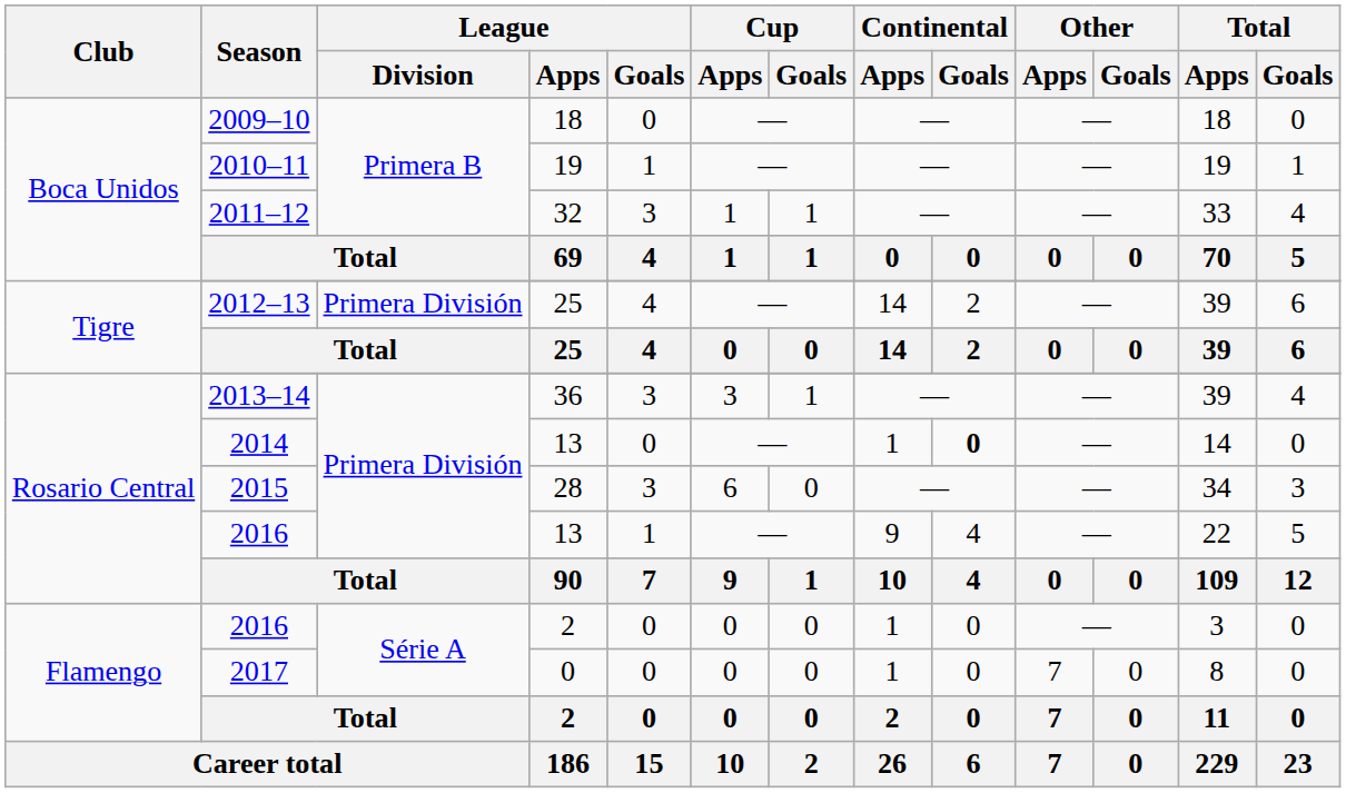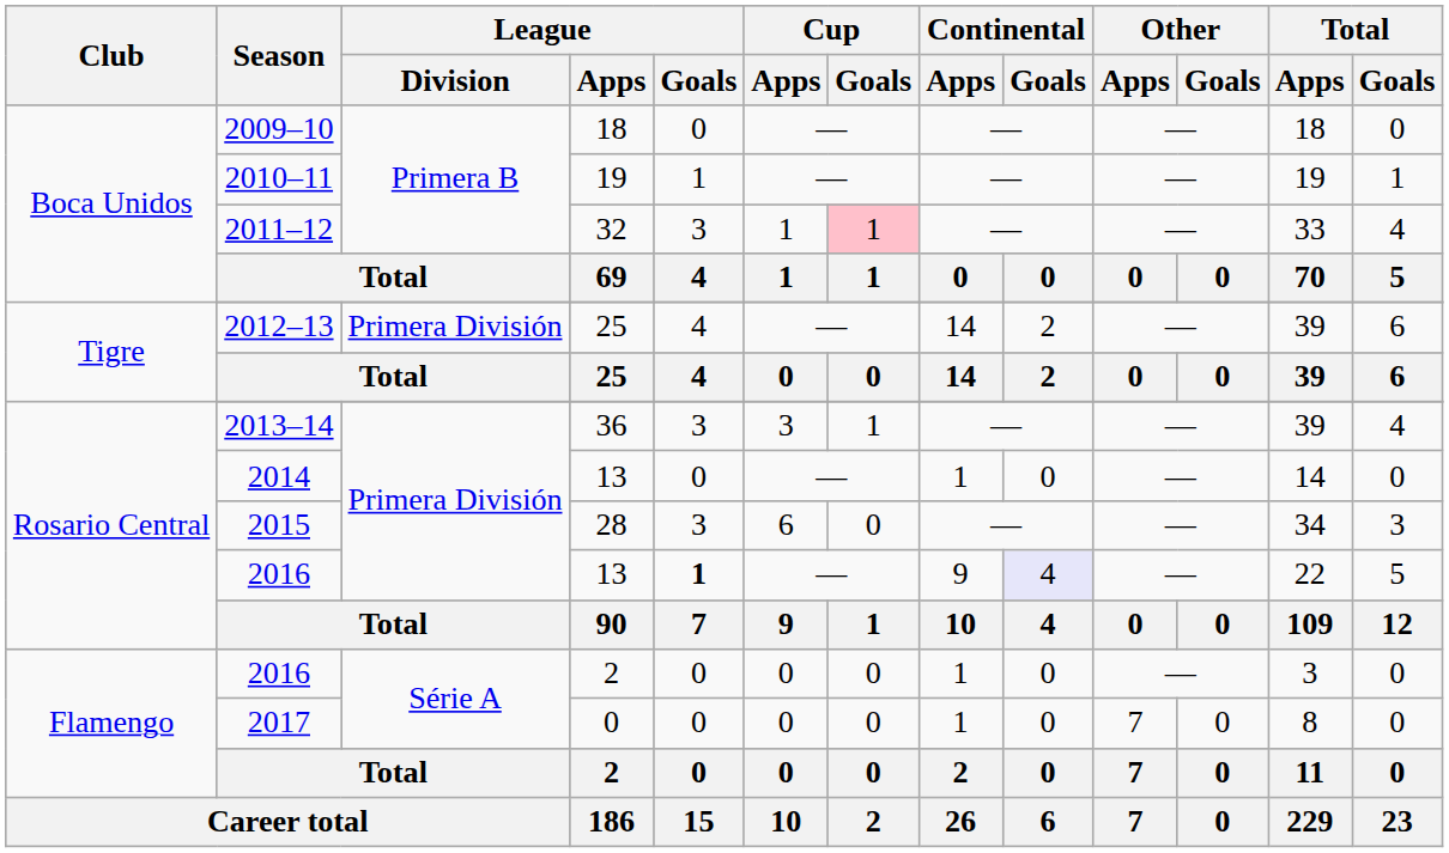2011–12 | Cup / Goals: no background -> pink background
2014 | Continental / Goals: bold -> normal
Rosario Central / 2016 | League / Goals: normal -> bold
Rosario Central / 2016 | Continental / Goals: no background -> lavender background
